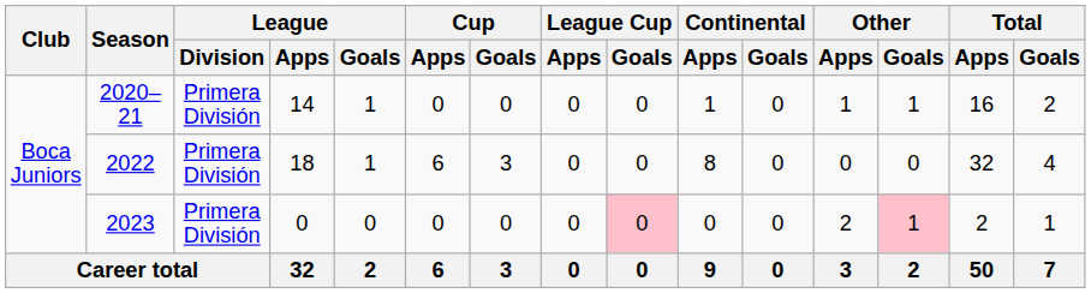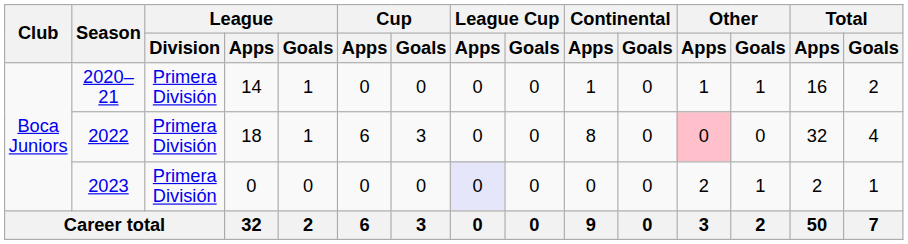2022 | Other / Apps: no background -> pink background
2023 | League Cup / Apps: no background -> lavender background
2023 | League Cup / Goals: pink background -> no background
2023 | Other / Goals: pink background -> no background
